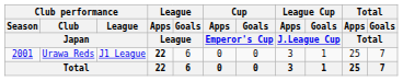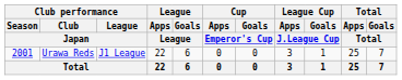Urawa Reds | League / Apps / League: bold -> normal
